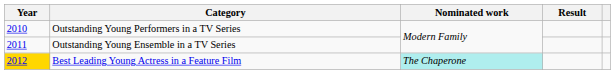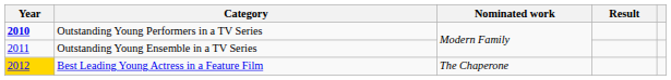Outstanding Young Performers in a TV Series | Year: normal -> bold
Best Leading Young Actress in a Feature Film | Nominated work: paleturquoise background -> no background
